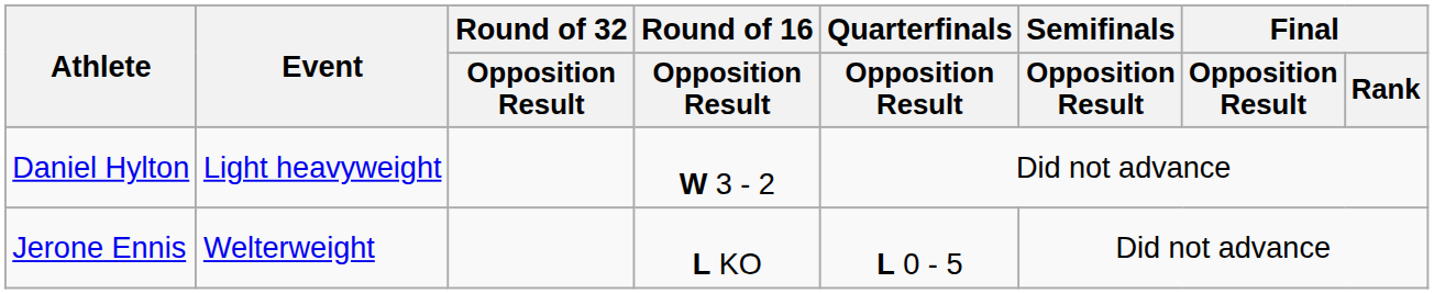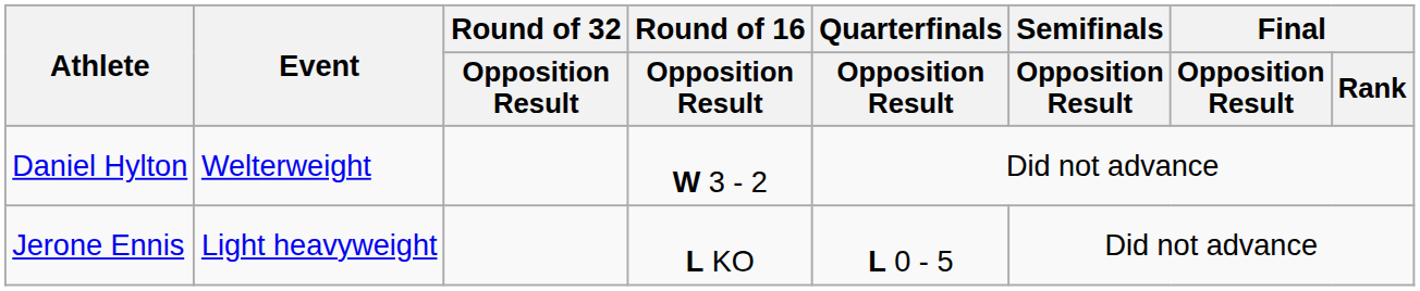Daniel Hylton | Event: Light heavyweight -> Welterweight
Jerone Ennis | Event: Welterweight -> Light heavyweight
